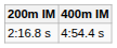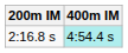2:16.8 s | 400m IM: no background -> paleturquoise background
